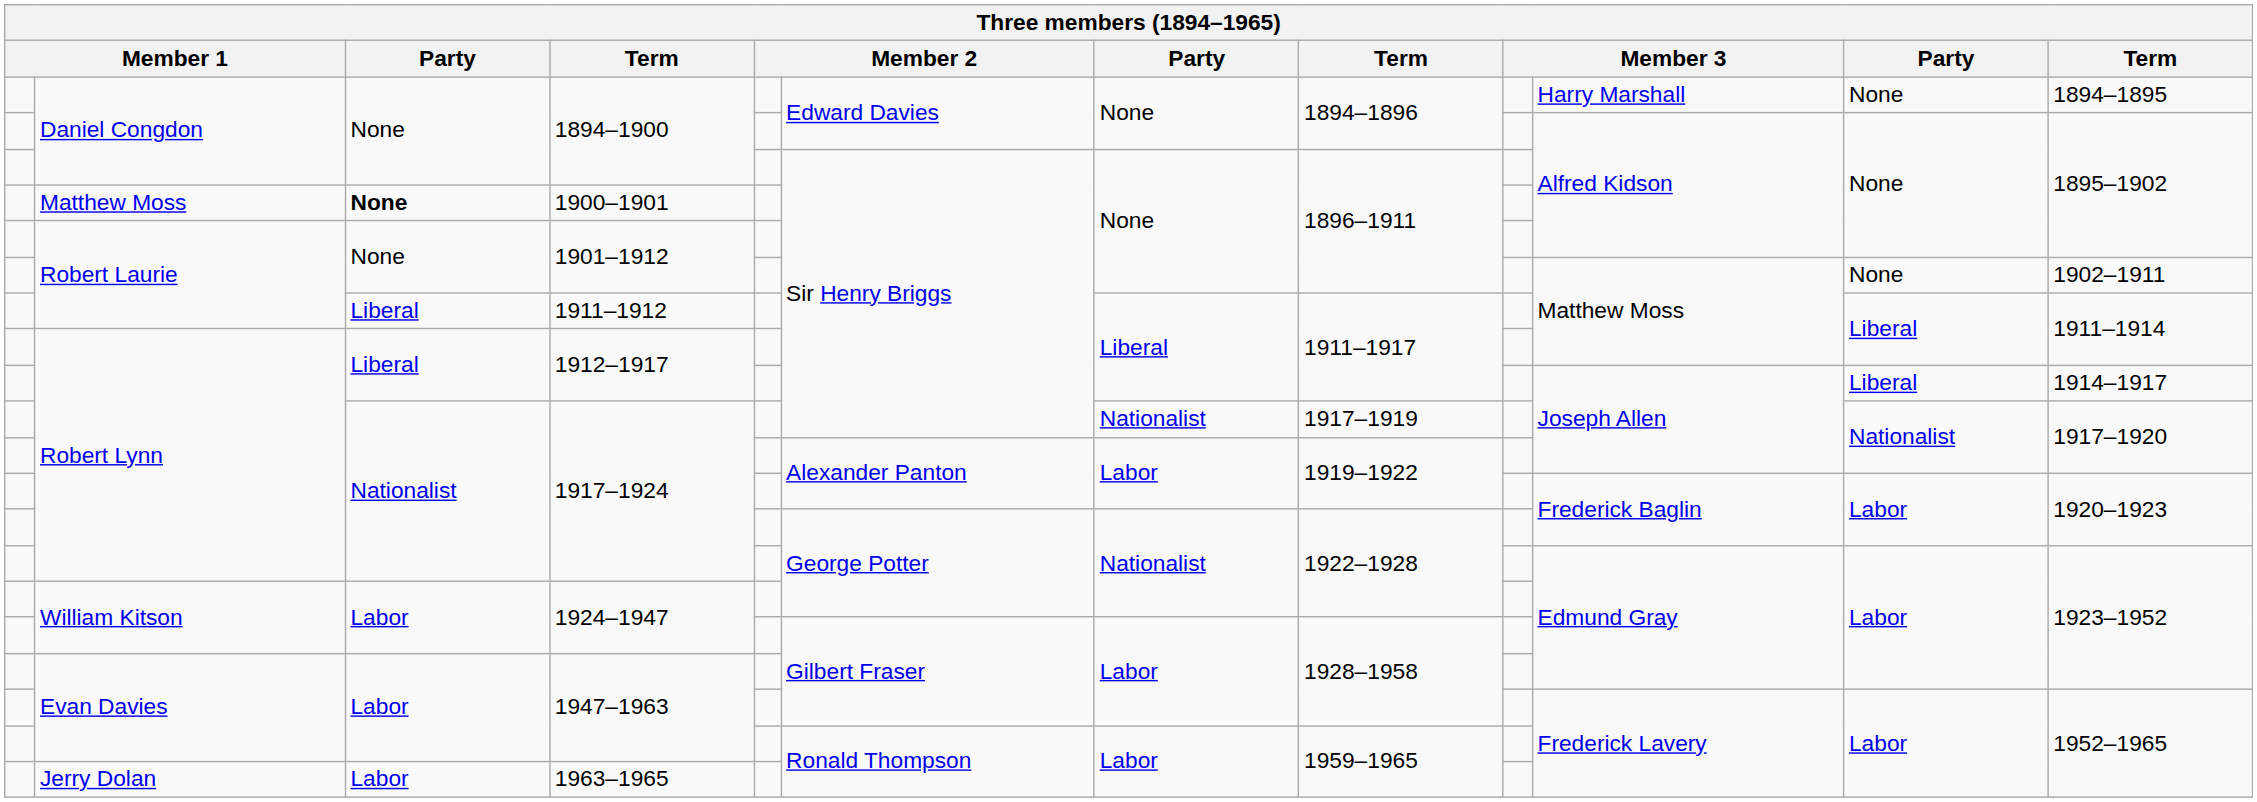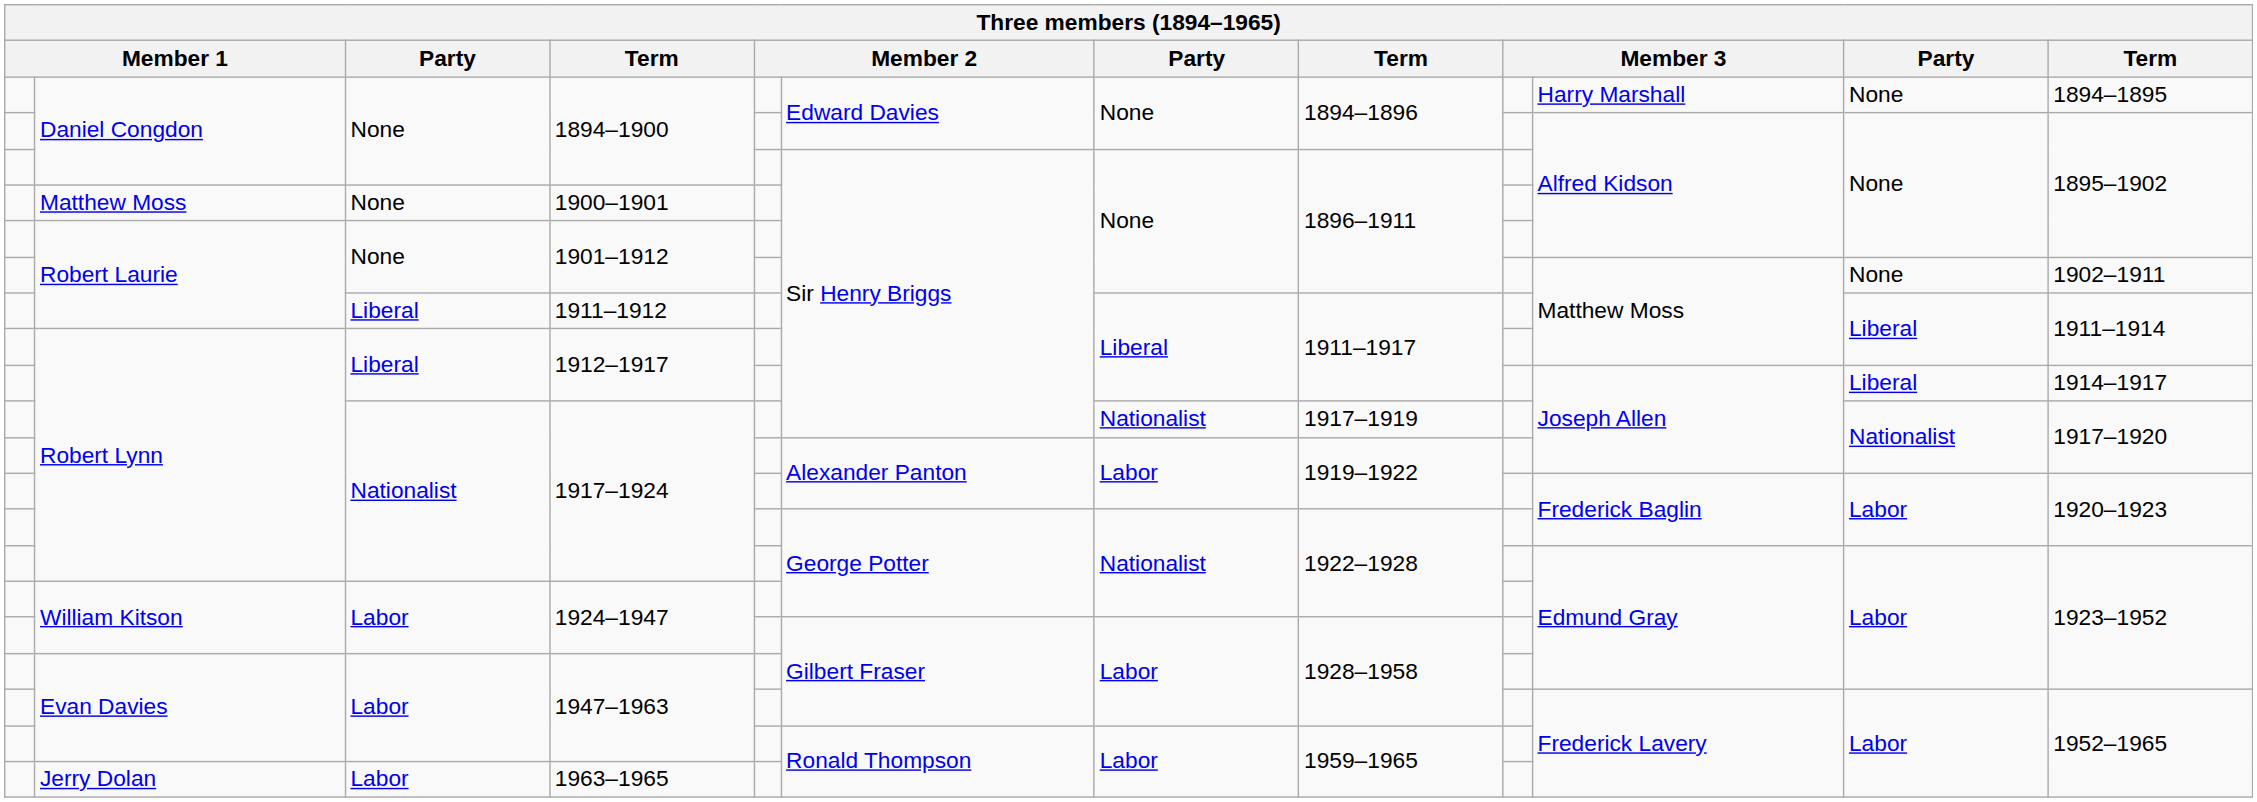1900–1901 | column 3: bold -> normal
